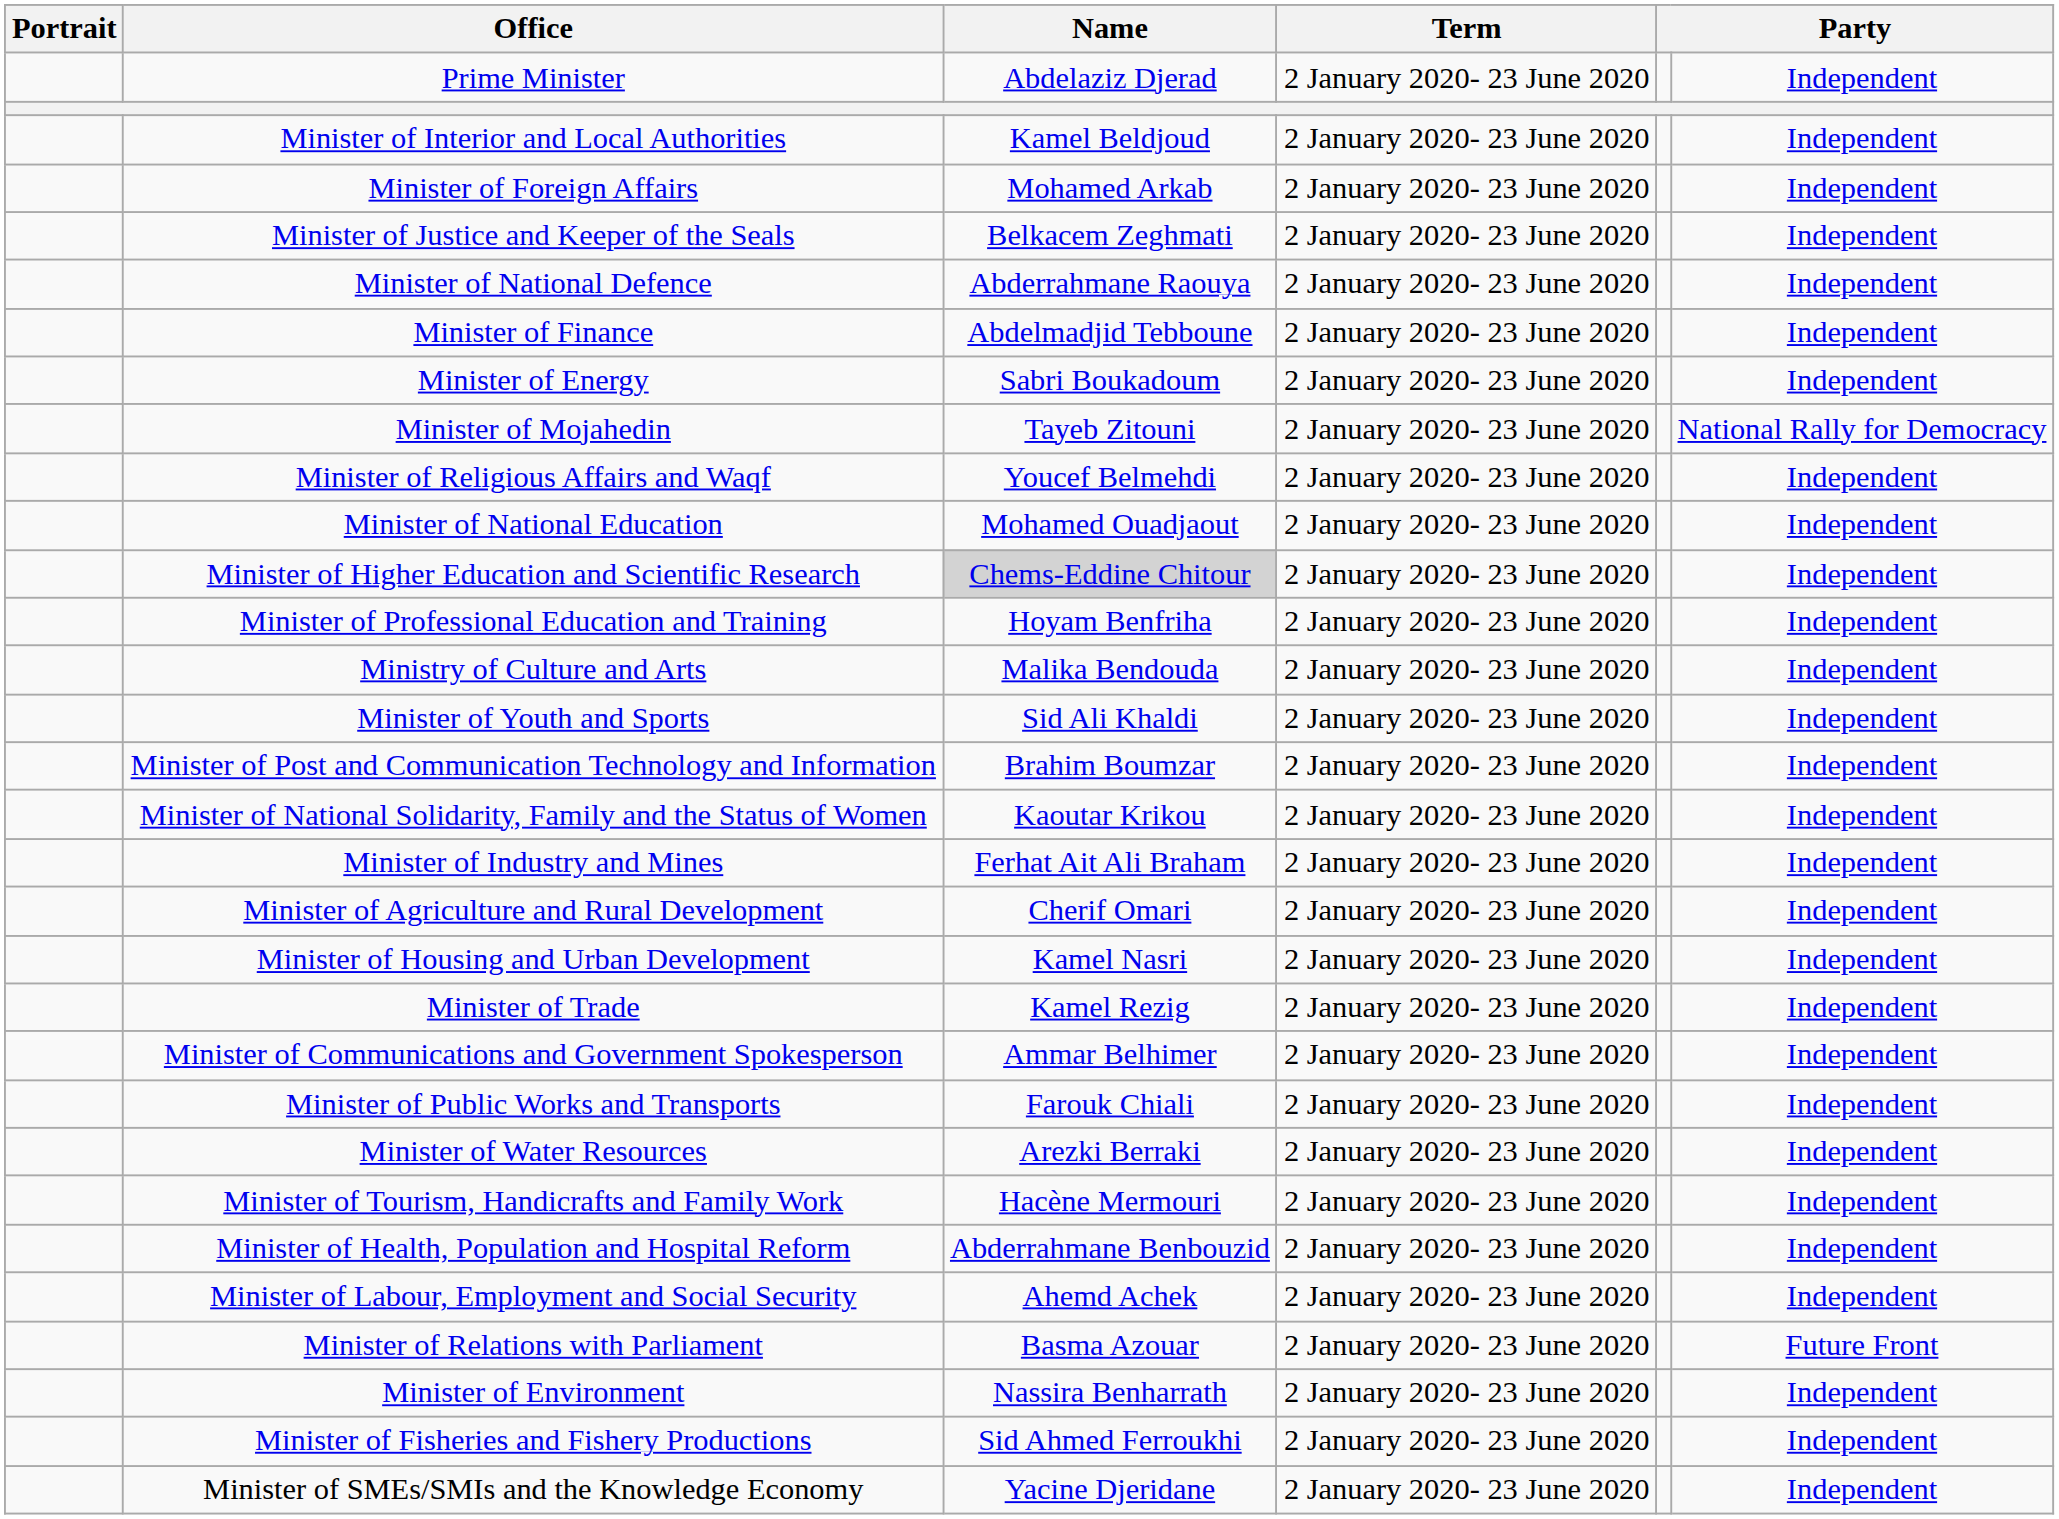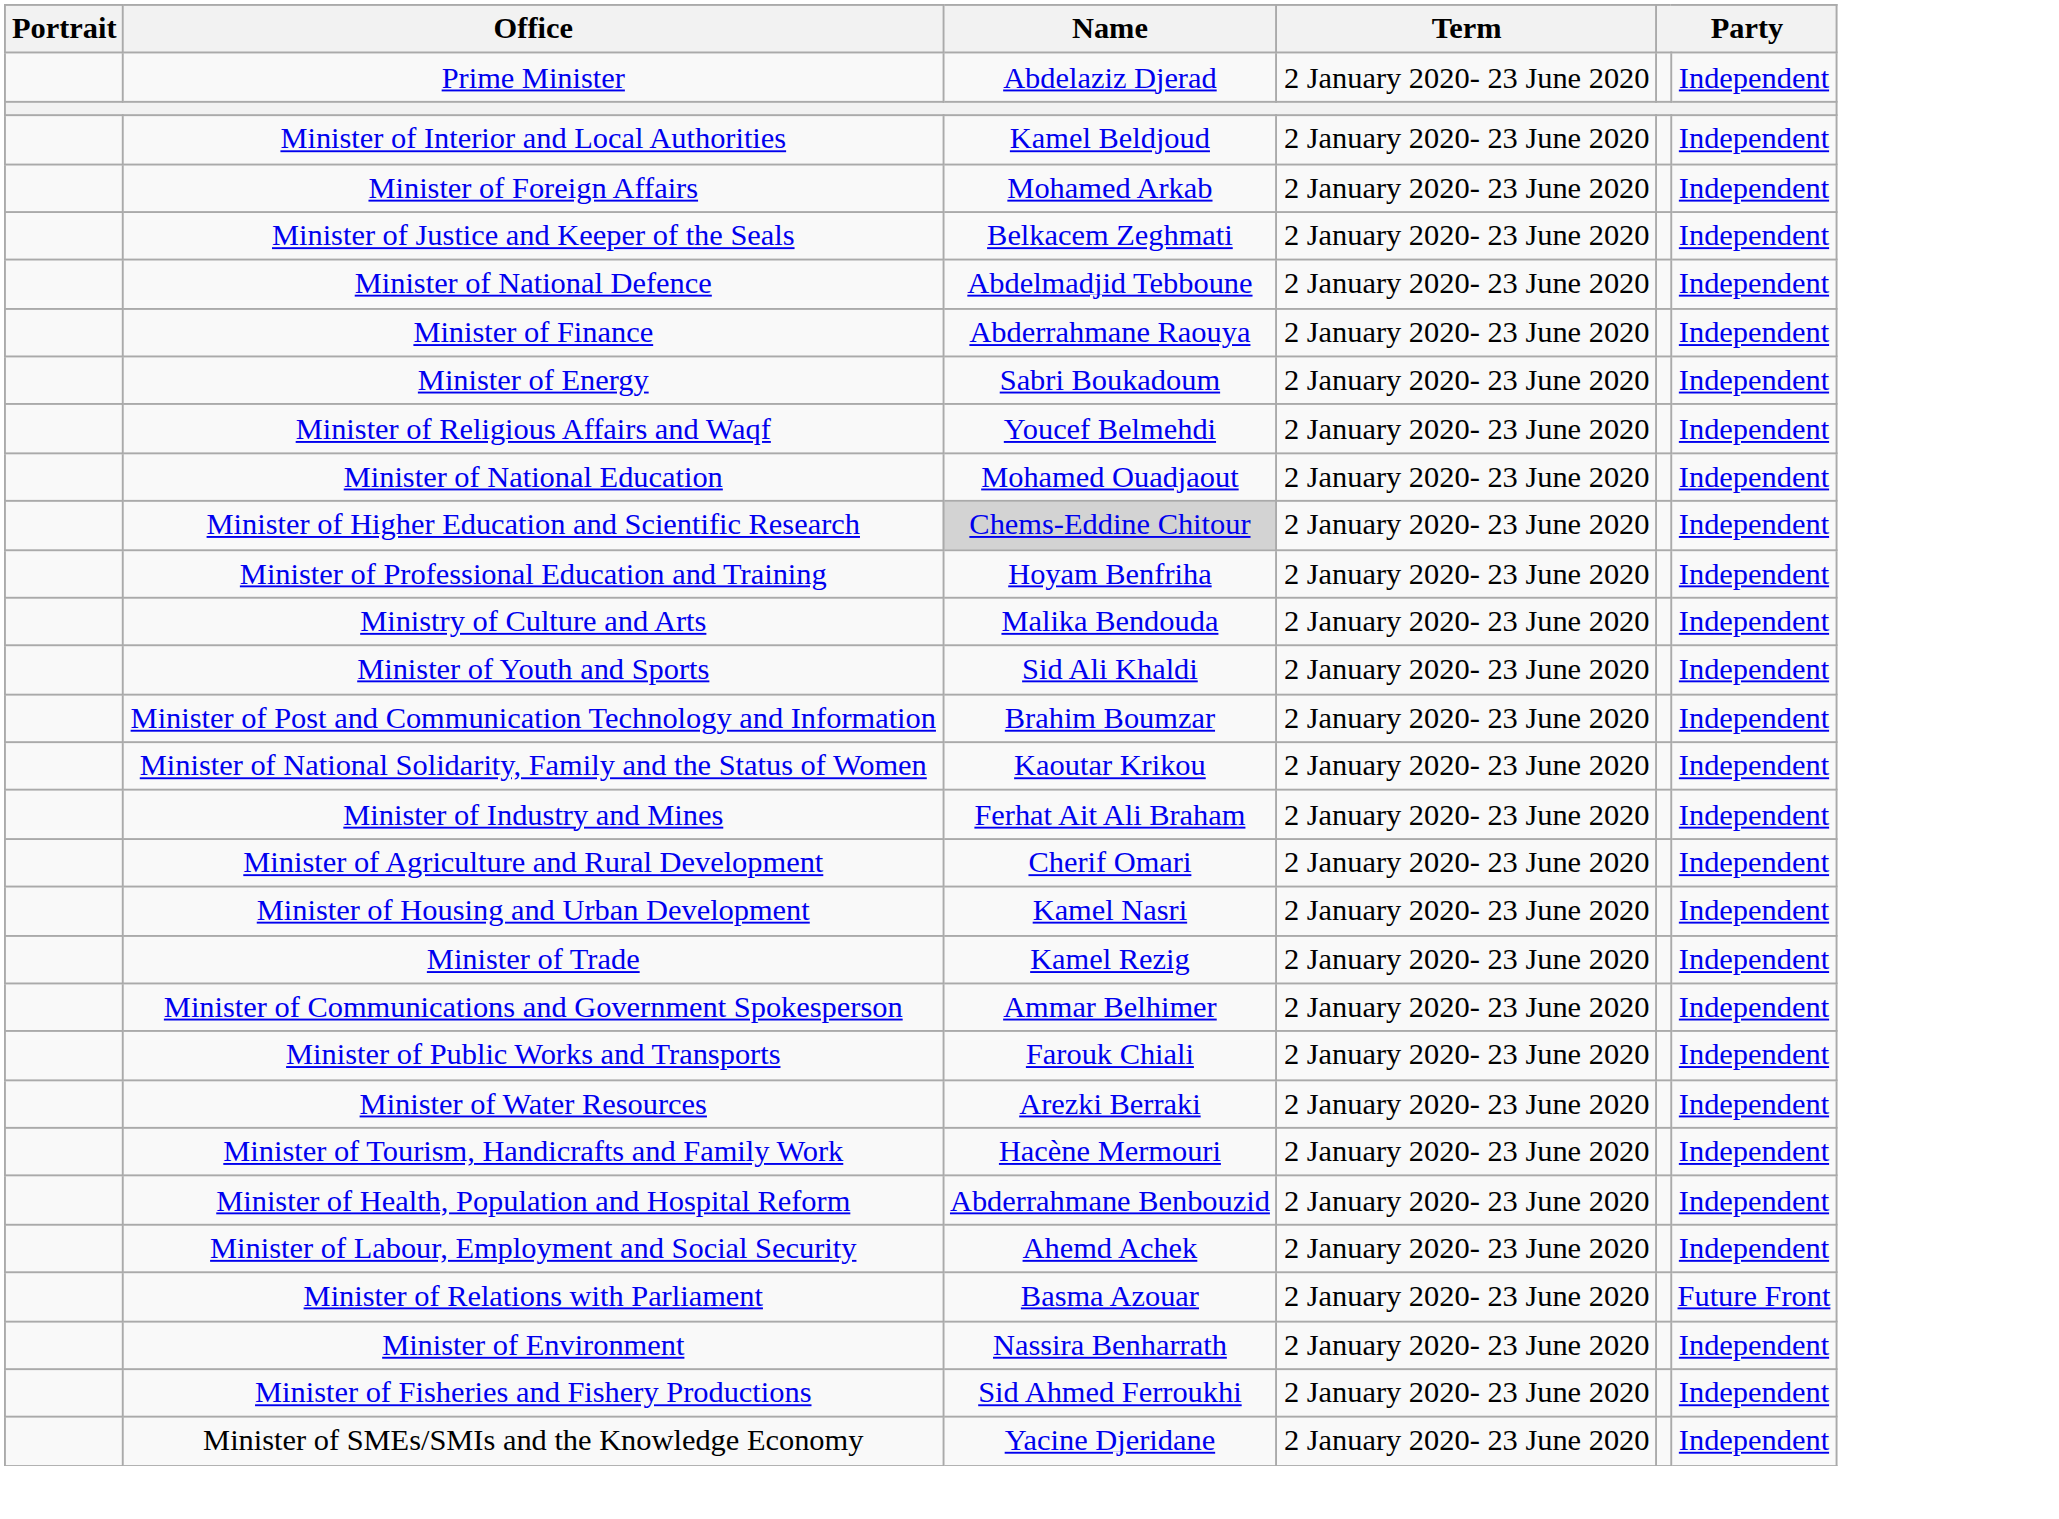Minister of National Defence | Name: Abderrahmane Raouya -> Abdelmadjid Tebboune
Minister of Finance | Name: Abdelmadjid Tebboune -> Abderrahmane Raouya
- row: Minister of Mojahedin | Tayeb Zitouni | 2 January 2020- 23 June 2020 | National Rally for Democracy
